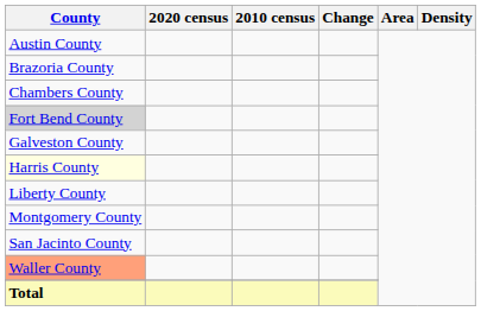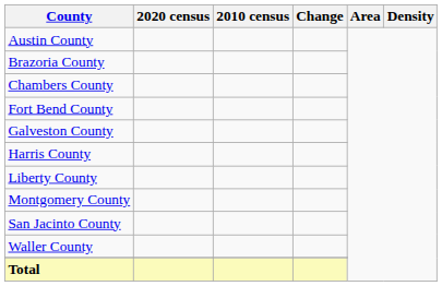Fort Bend County | County: lightgrey background -> no background
Harris County | County: lightyellow background -> no background
Waller County | County: lightsalmon background -> no background
